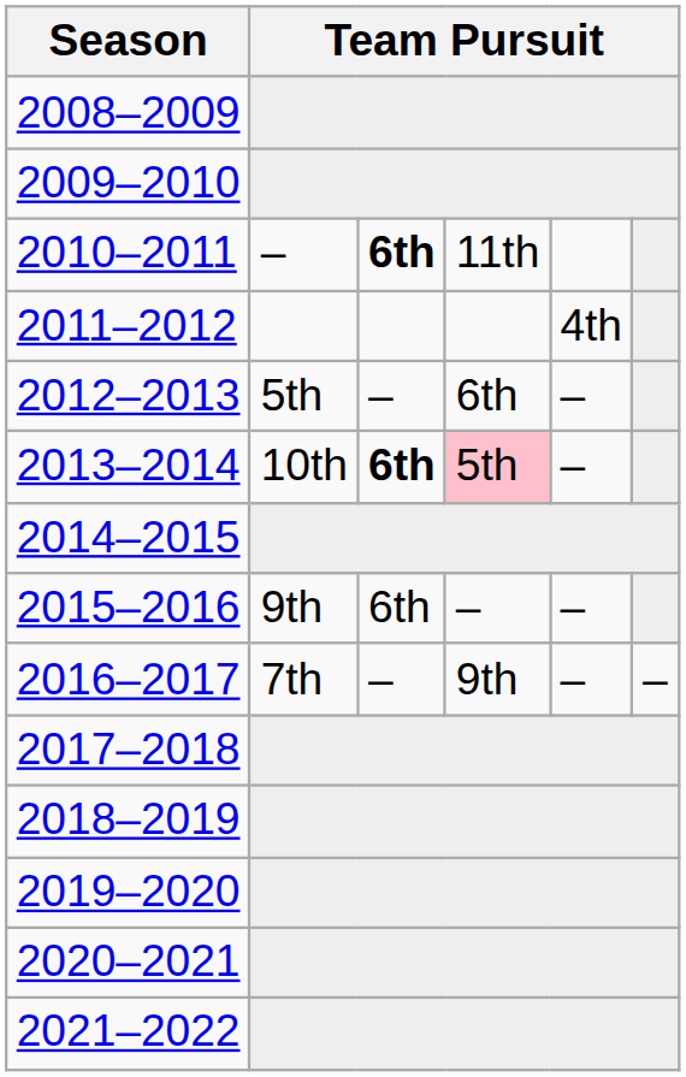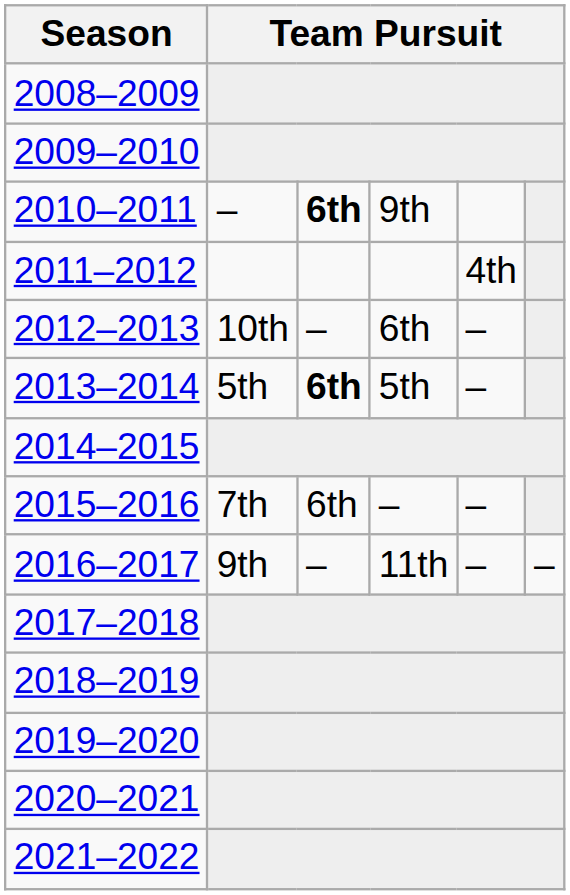2010–2011 | column 4: 11th -> 9th
2012–2013 | column 2: 5th -> 10th
2013–2014 | column 2: 10th -> 5th
2013–2014 | column 4: pink background -> no background
2015–2016 | column 2: 9th -> 7th
2016–2017 | column 2: 7th -> 9th
2016–2017 | column 4: 9th -> 11th
